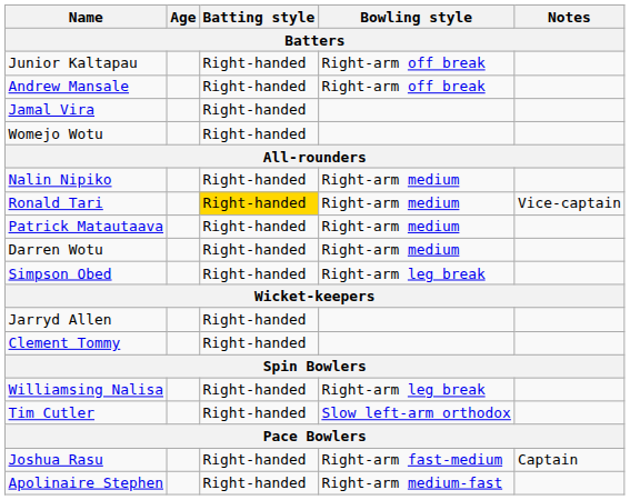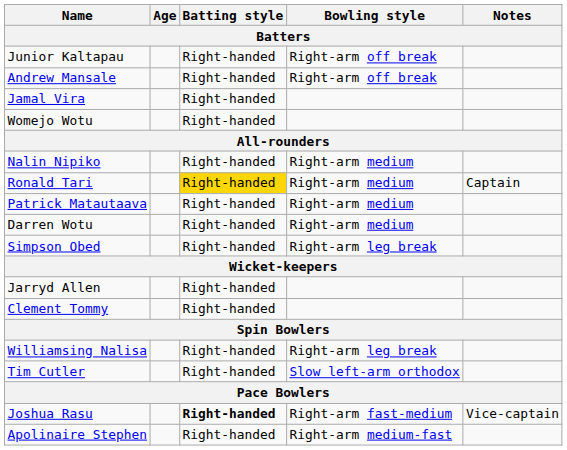Ronald Tari | Notes: Vice-captain -> Captain
Joshua Rasu | Batting style: normal -> bold
Joshua Rasu | Notes: Captain -> Vice-captain
